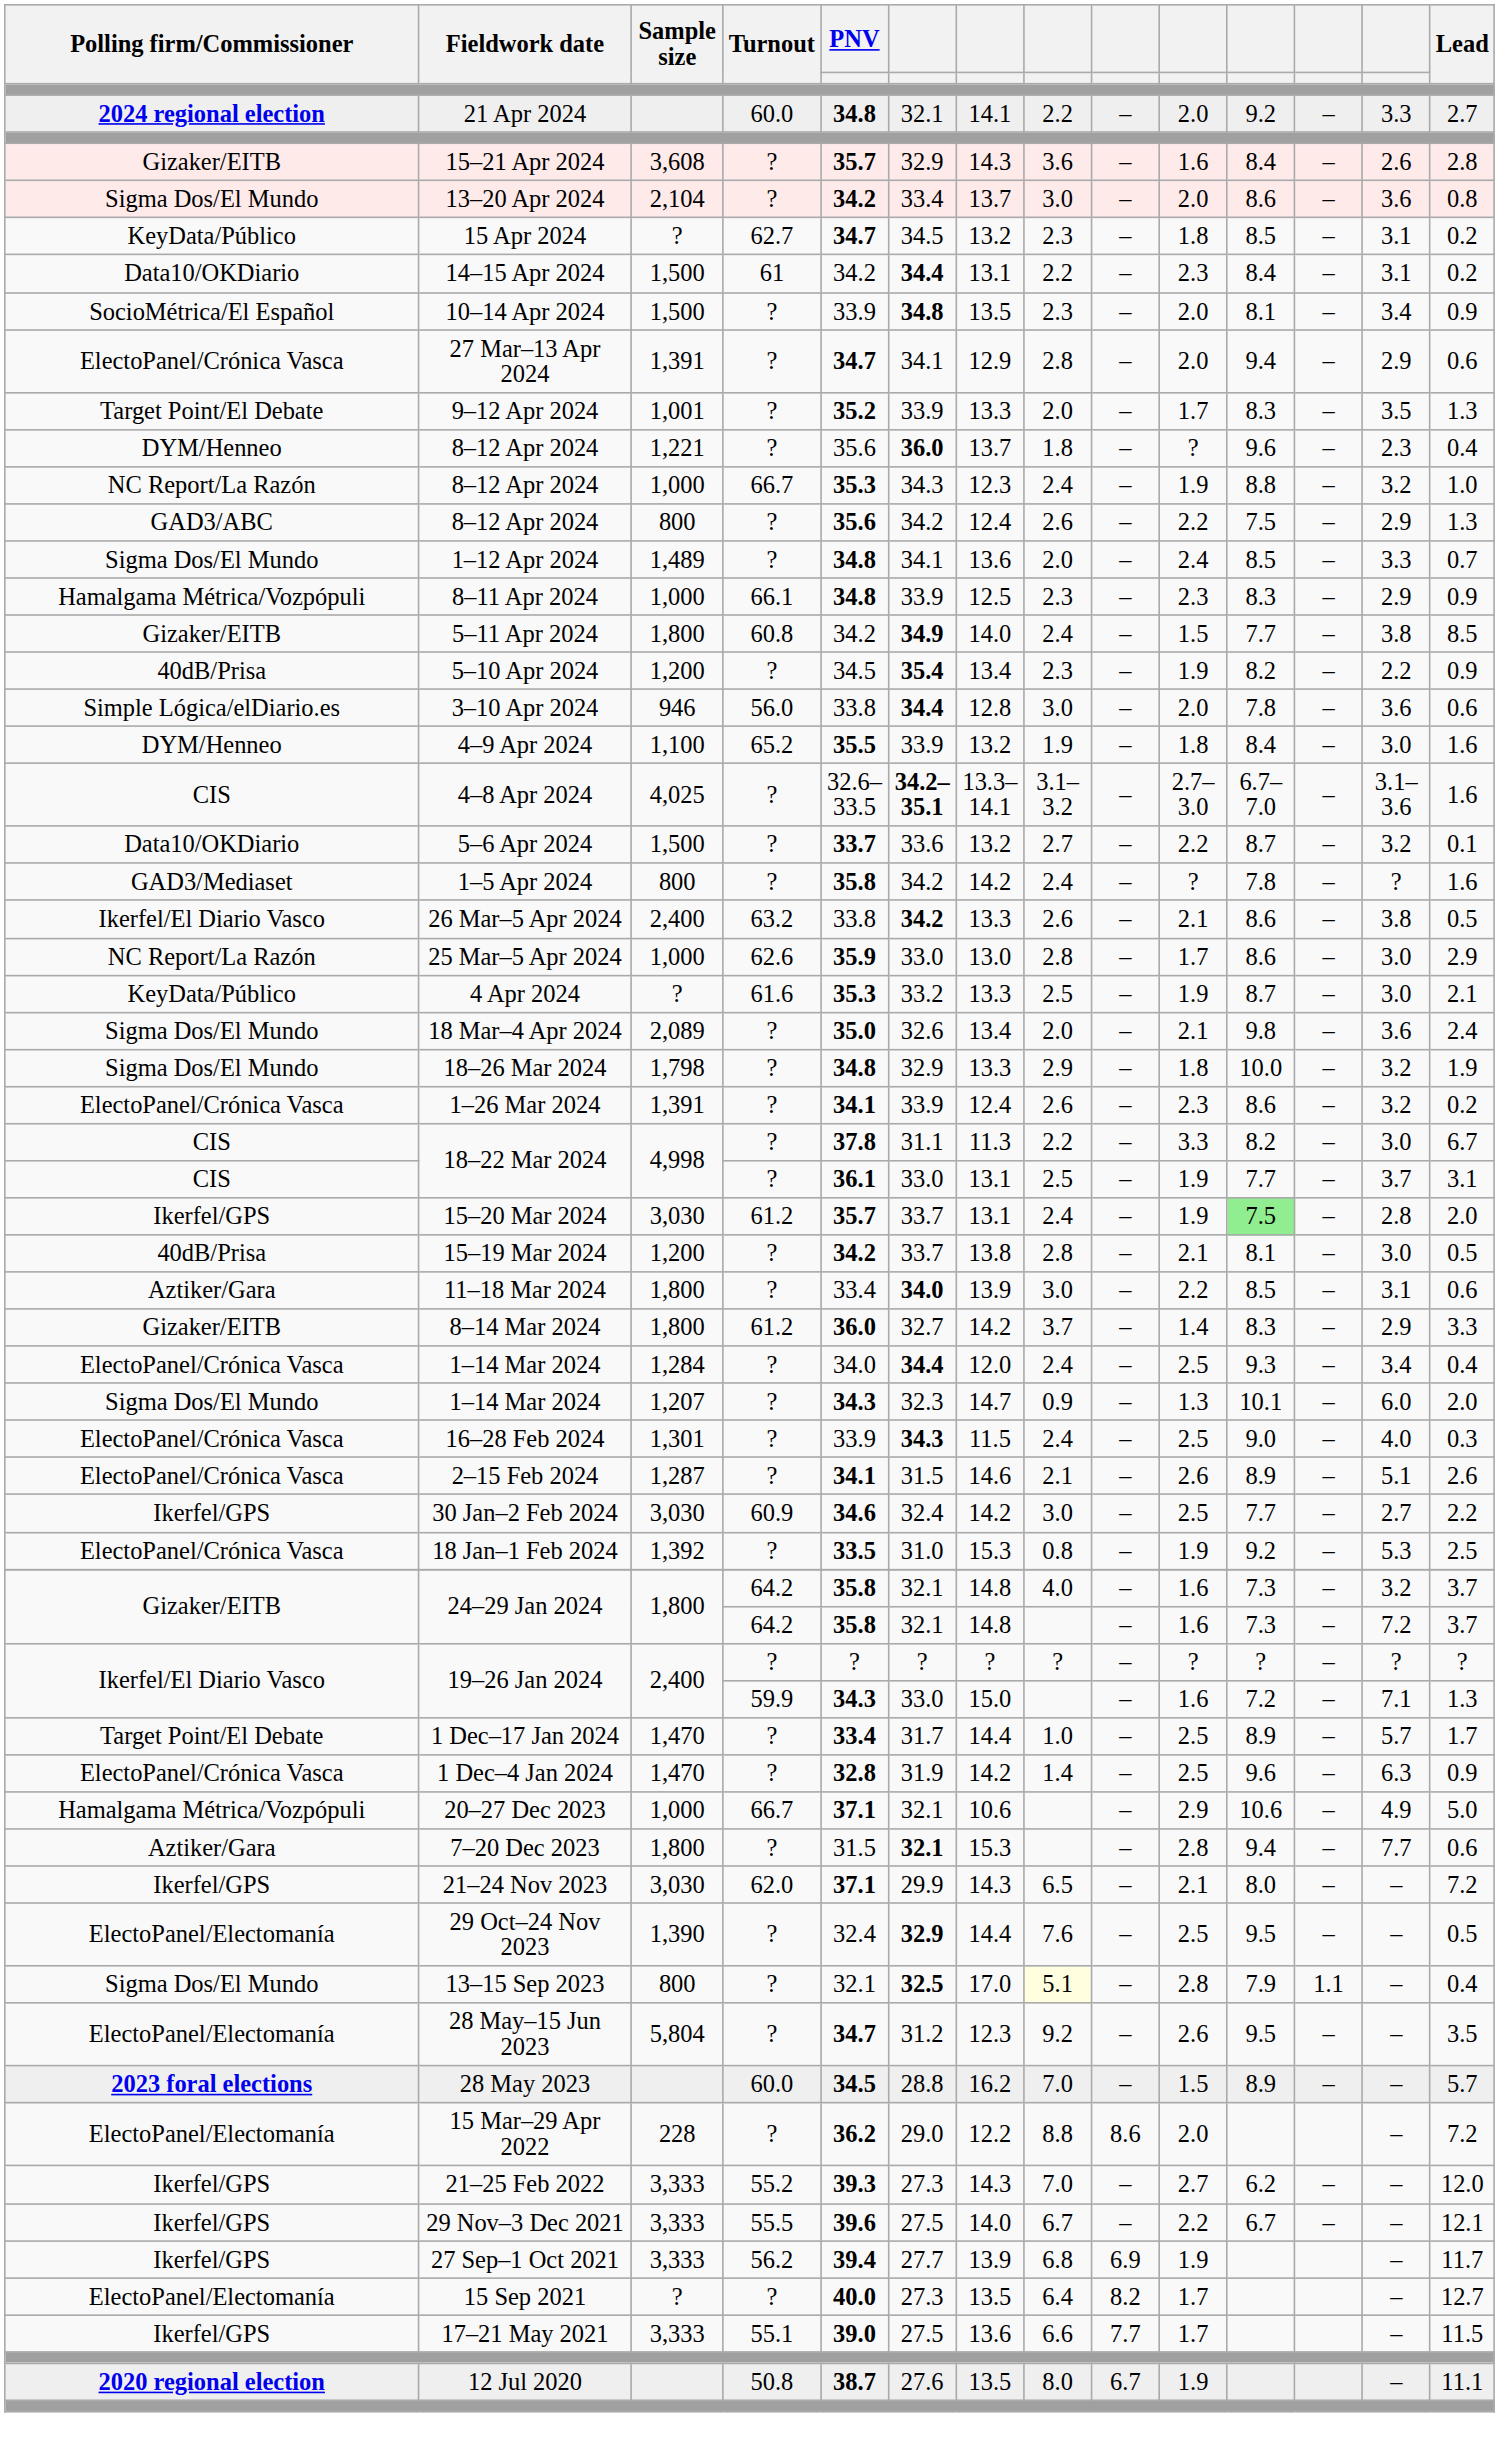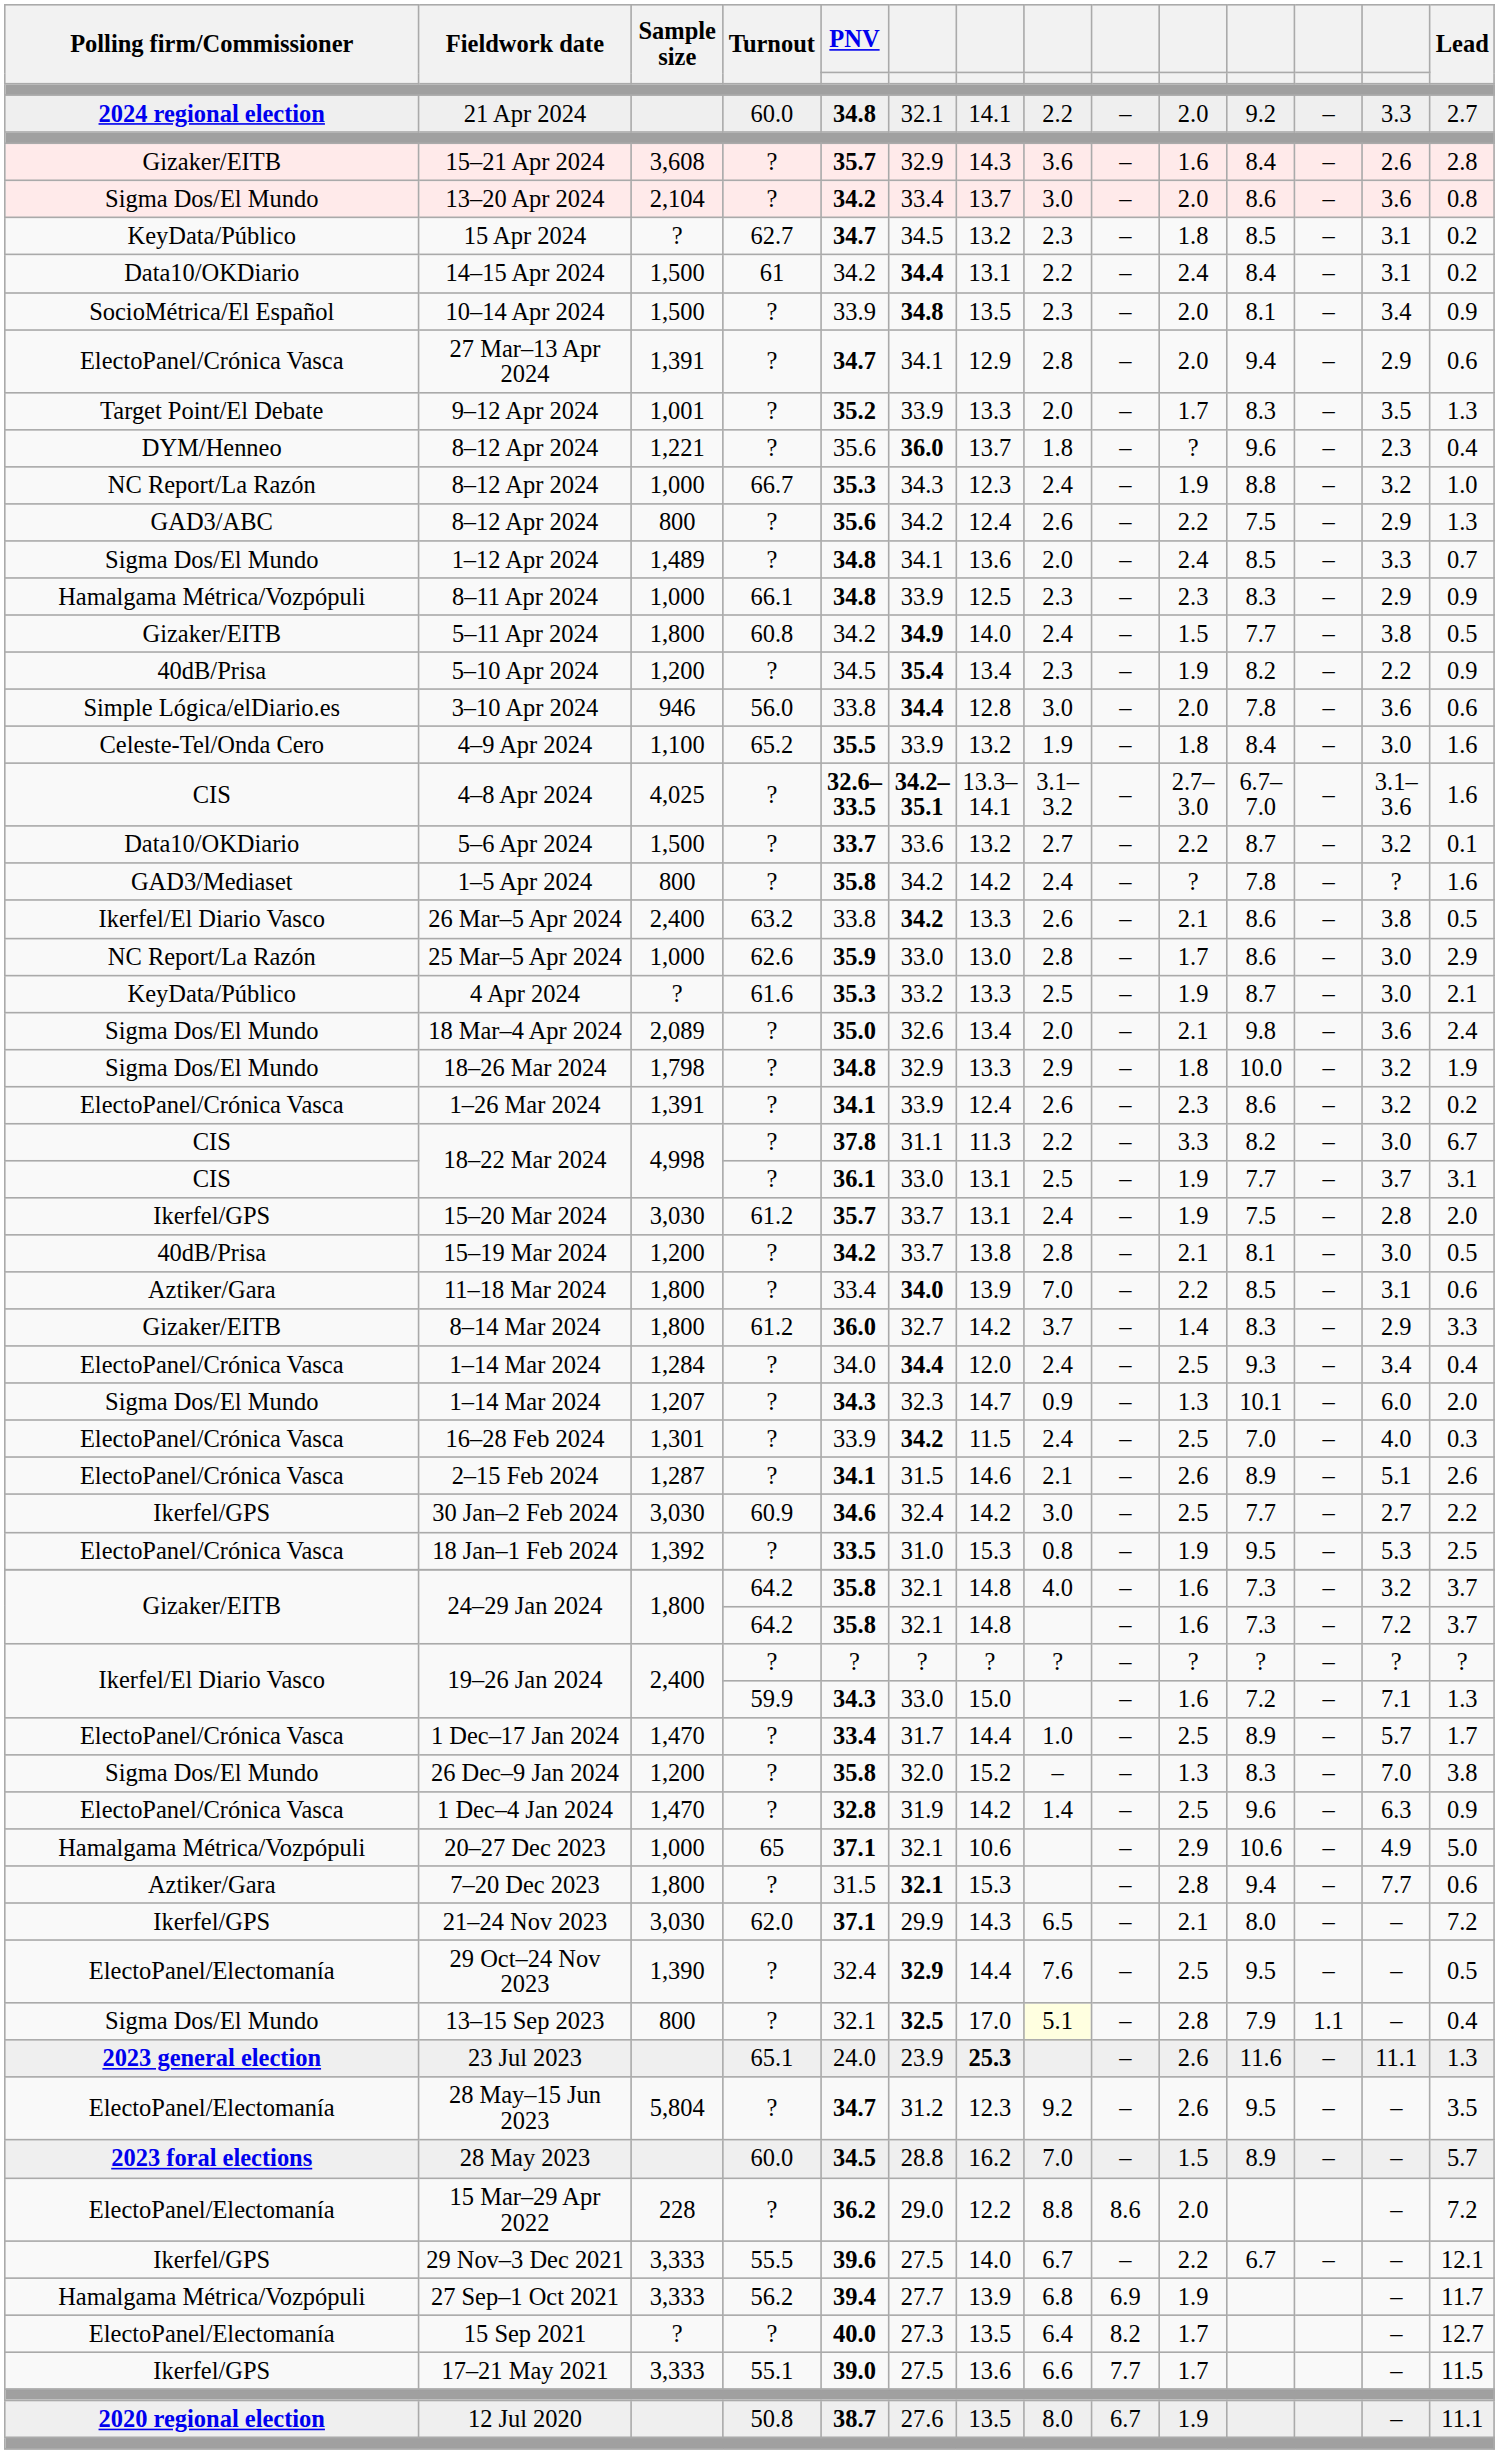14–15 Apr 2024 | column 10: 2.3 -> 2.4
5–11 Apr 2024 | Lead: 8.5 -> 0.5
4–9 Apr 2024 | Polling firm/Commissioner: DYM/Henneo -> Celeste-Tel/Onda Cero
4–8 Apr 2024 | PNV: normal -> bold
15–20 Mar 2024 | column 11: lightgreen background -> no background
11–18 Mar 2024 | column 8: 3.0 -> 7.0
16–28 Feb 2024 | column 6: 34.3 -> 34.2
16–28 Feb 2024 | column 11: 9.0 -> 7.0
18 Jan–1 Feb 2024 | column 11: 9.2 -> 9.5
1 Dec–17 Jan 2024 | Polling firm/Commissioner: Target Point/El Debate -> ElectoPanel/Crónica Vasca
+ row: Sigma Dos/El Mundo | 26 Dec–9 Jan 2024 | 1,200 | ? | 35.8 | 32.0 | 15.2 | – | – | 1.3 | 8.3 | – | 7.0 | 3.8
20–27 Dec 2023 | Turnout: 66.7 -> 65
+ row: 2023 general election | 23 Jul 2023 | 65.1 | 24.0 | 23.9 | 25.3 | – | 2.6 | 11.6 | – | 11.1 | 1.3
- row: Ikerfel/GPS | 21–25 Feb 2022 | 3,333 | 55.2 | 39.3 | 27.3 | 14.3 | 7.0 | – | 2.7 | 6.2 | – | – | 12.0
27 Sep–1 Oct 2021 | Polling firm/Commissioner: Ikerfel/GPS -> Hamalgama Métrica/Vozpópuli
